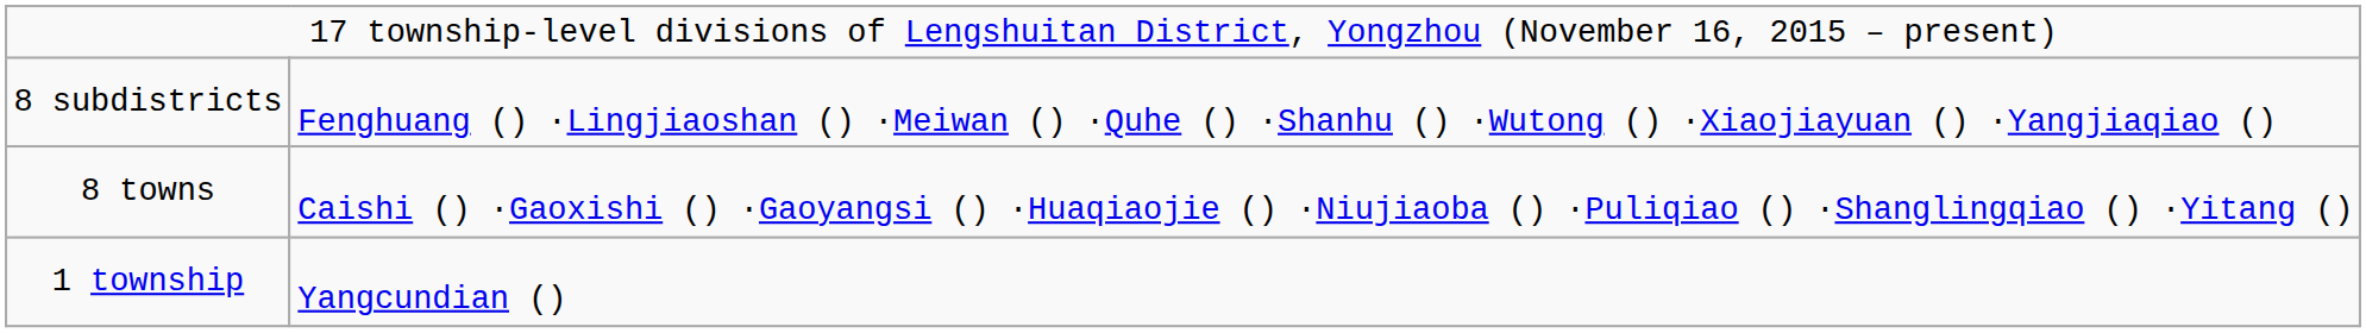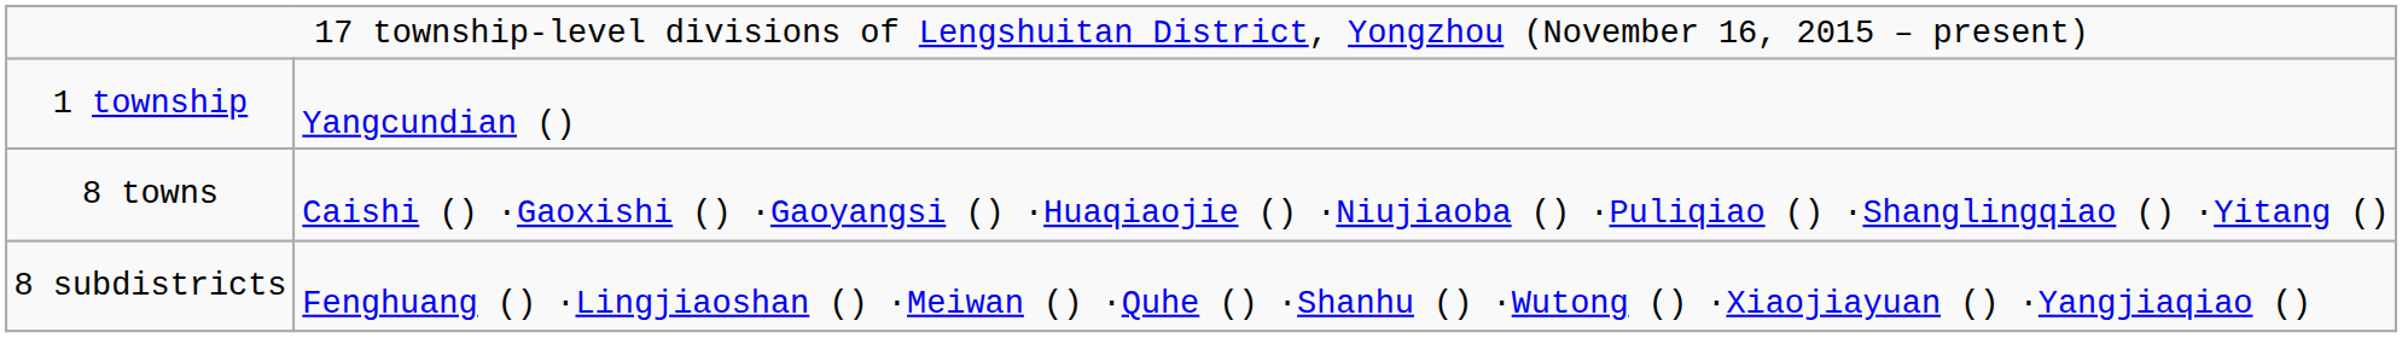rows swapped: 8 subdistricts <-> 1 township
